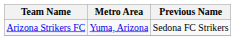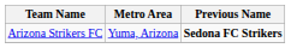Arizona Strikers FC | Previous Name: normal -> bold
